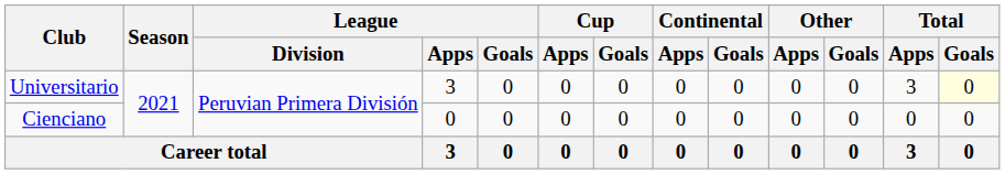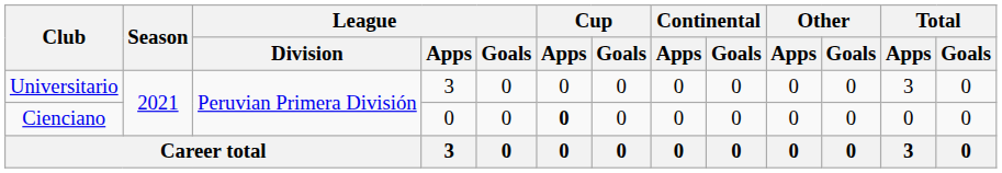Universitario | Total / Goals: lightyellow background -> no background
Cienciano | Cup / Apps: normal -> bold
